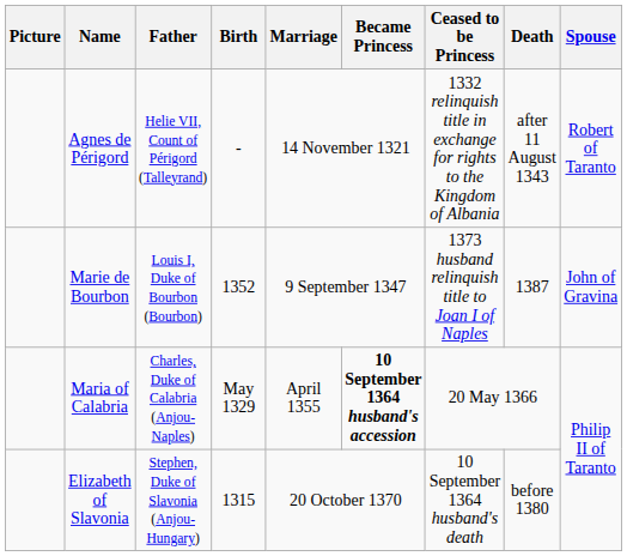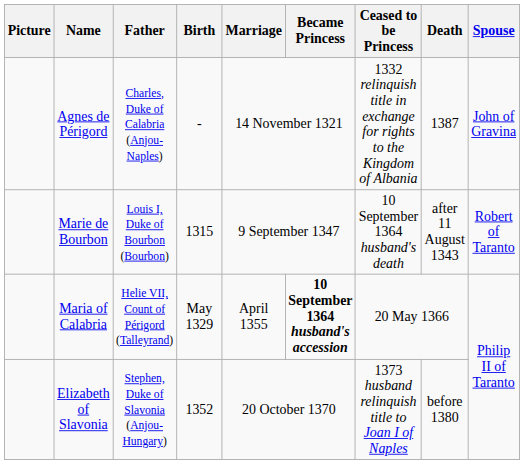Agnes de Périgord | Father: Helie VII, Count of Périgord (Talleyrand) -> Charles, Duke of Calabria (Anjou-Naples)
Agnes de Périgord | Death: after 11 August 1343 -> 1387
Agnes de Périgord | Spouse: Robert of Taranto -> John of Gravina
Marie de Bourbon | Birth: 1352 -> 1315
Marie de Bourbon | Ceased to be Princess: 1373 husband relinquish title to Joan I of Naples -> 10 September 1364 husband's death
Marie de Bourbon | Death: 1387 -> after 11 August 1343
Marie de Bourbon | Spouse: John of Gravina -> Robert of Taranto
Maria of Calabria | Father: Charles, Duke of Calabria (Anjou-Naples) -> Helie VII, Count of Périgord (Talleyrand)
Elizabeth of Slavonia | Birth: 1315 -> 1352
Elizabeth of Slavonia | Ceased to be Princess: 10 September 1364 husband's death -> 1373 husband relinquish title to Joan I of Naples
